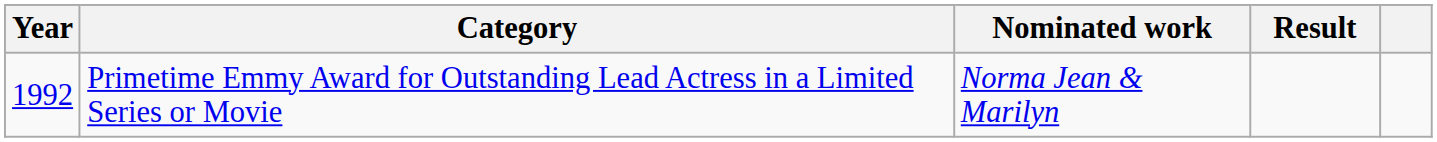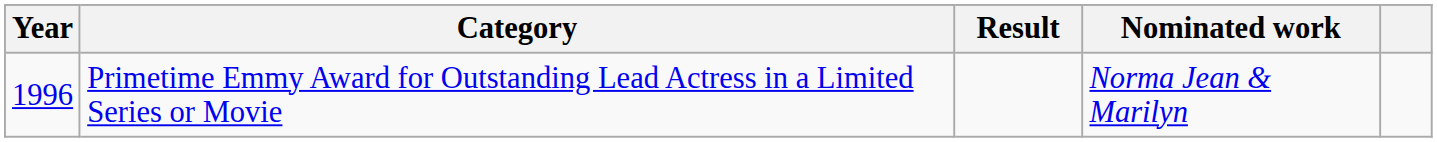columns swapped: Nominated work <-> Result
row 2 | Year: 1992 -> 1996
